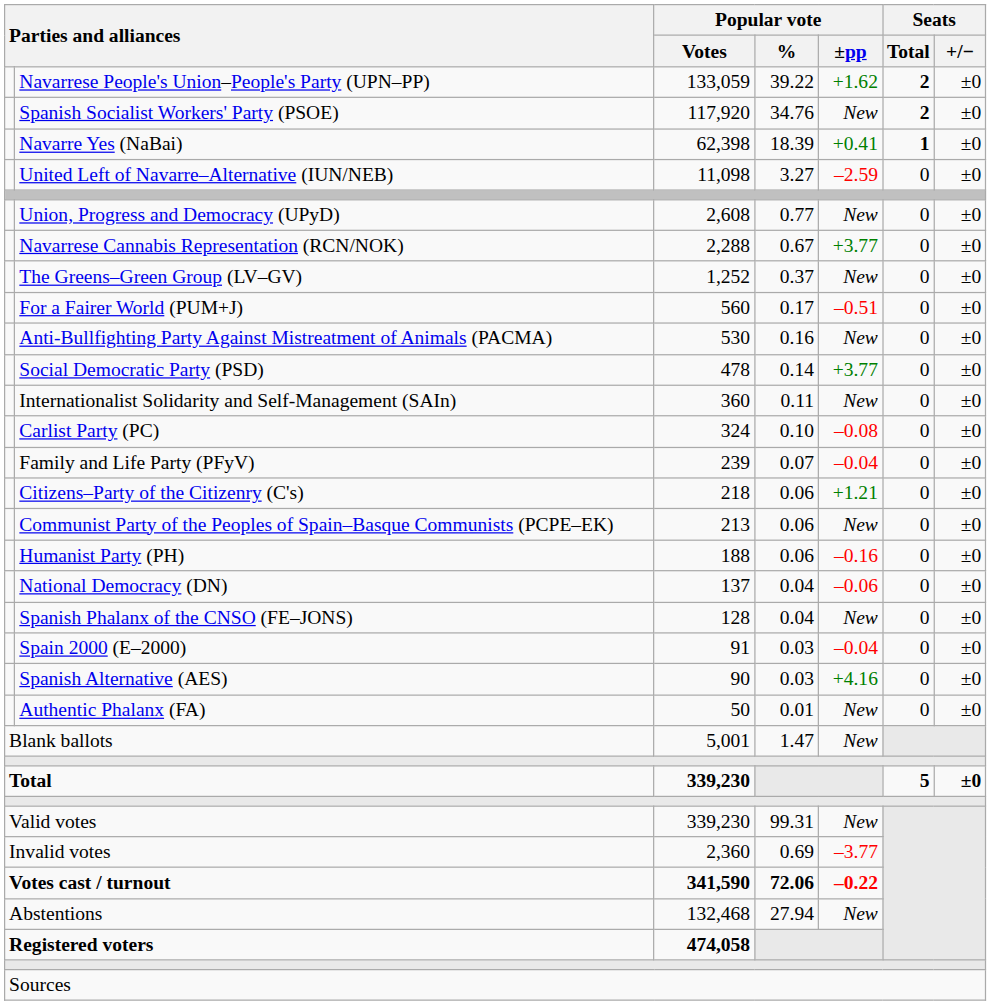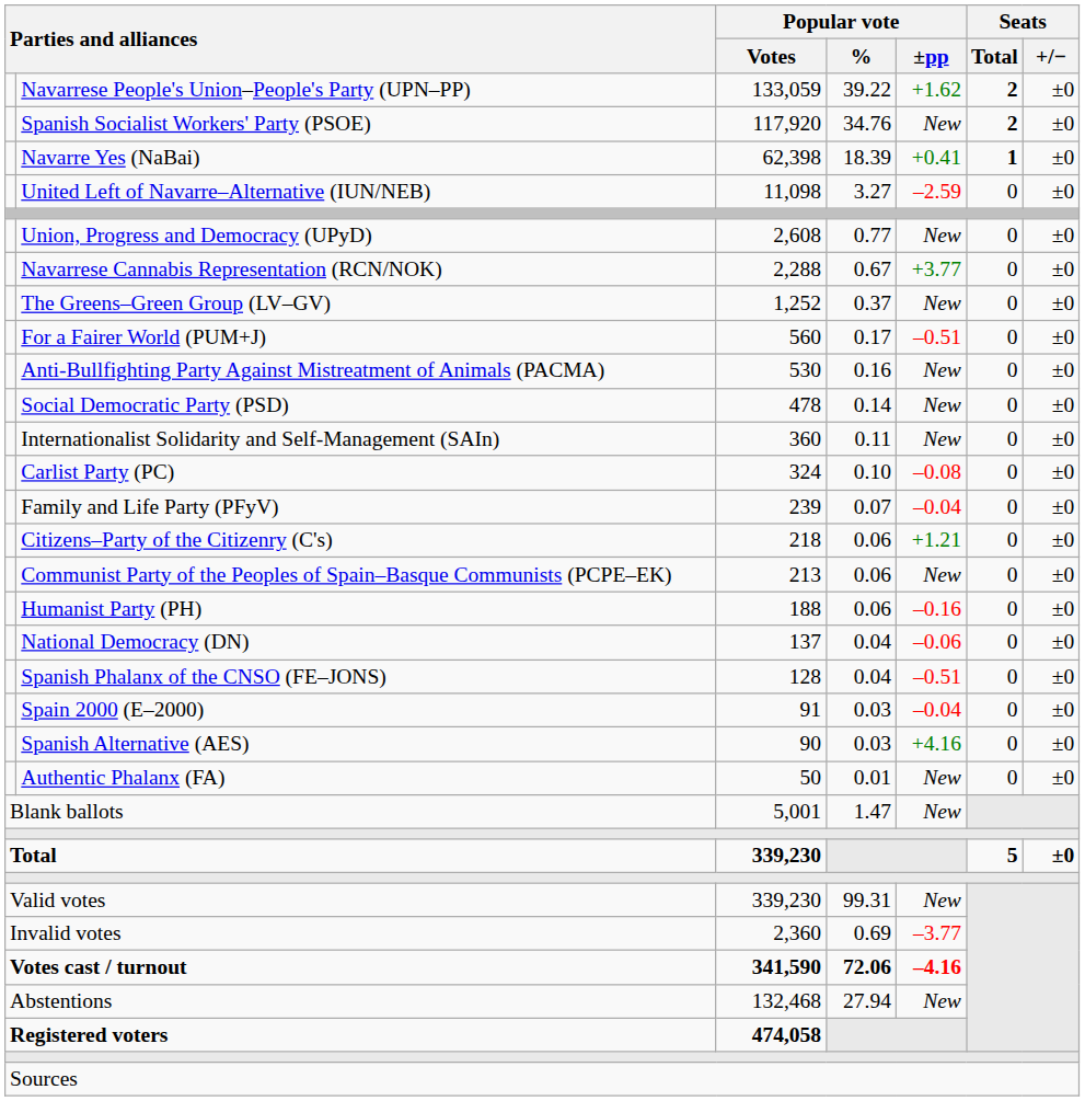Social Democratic Party (PSD) | Popular vote / ±pp: +3.77 -> New
Spanish Phalanx of the CNSO (FE–JONS) | Popular vote / ±pp: New -> –0.51
Votes cast / turnout | Popular vote / ±pp: –0.22 -> –4.16
